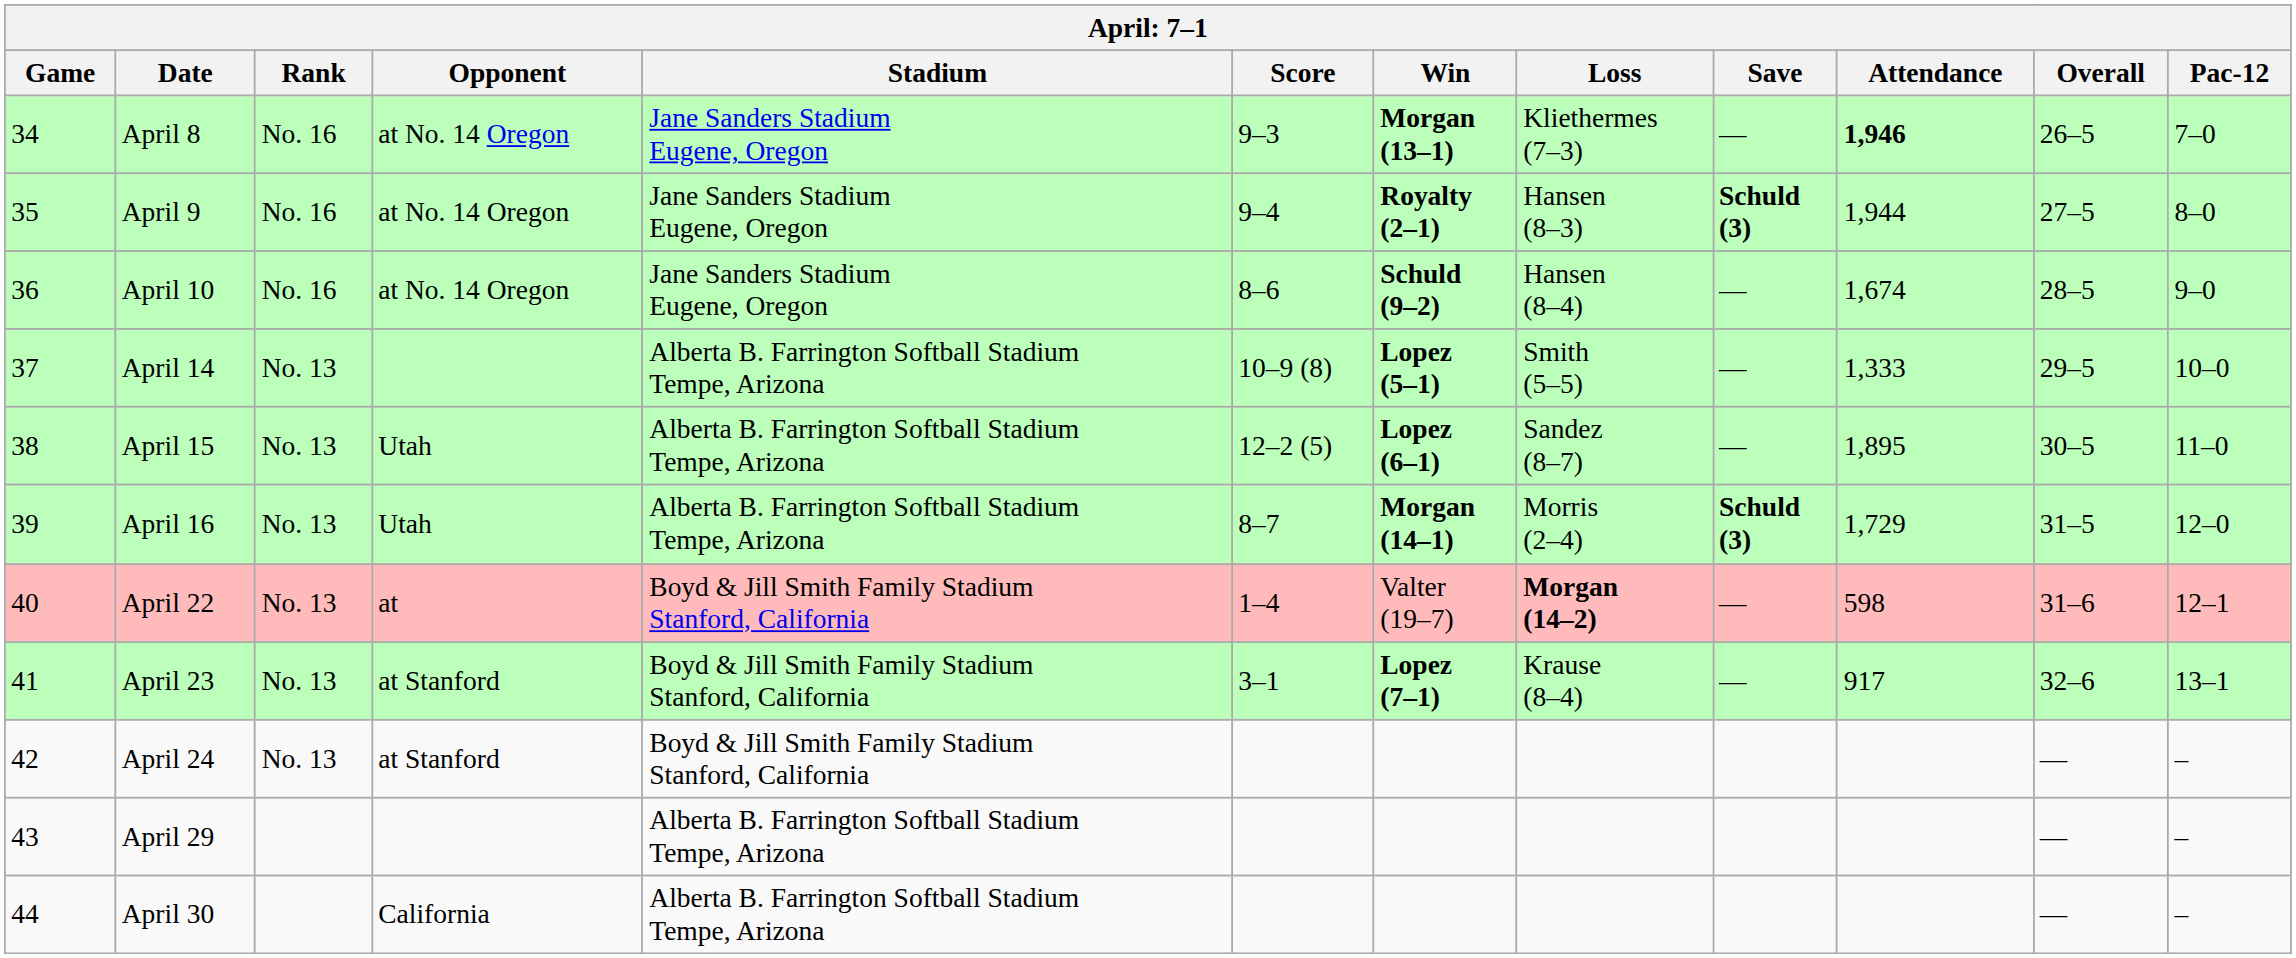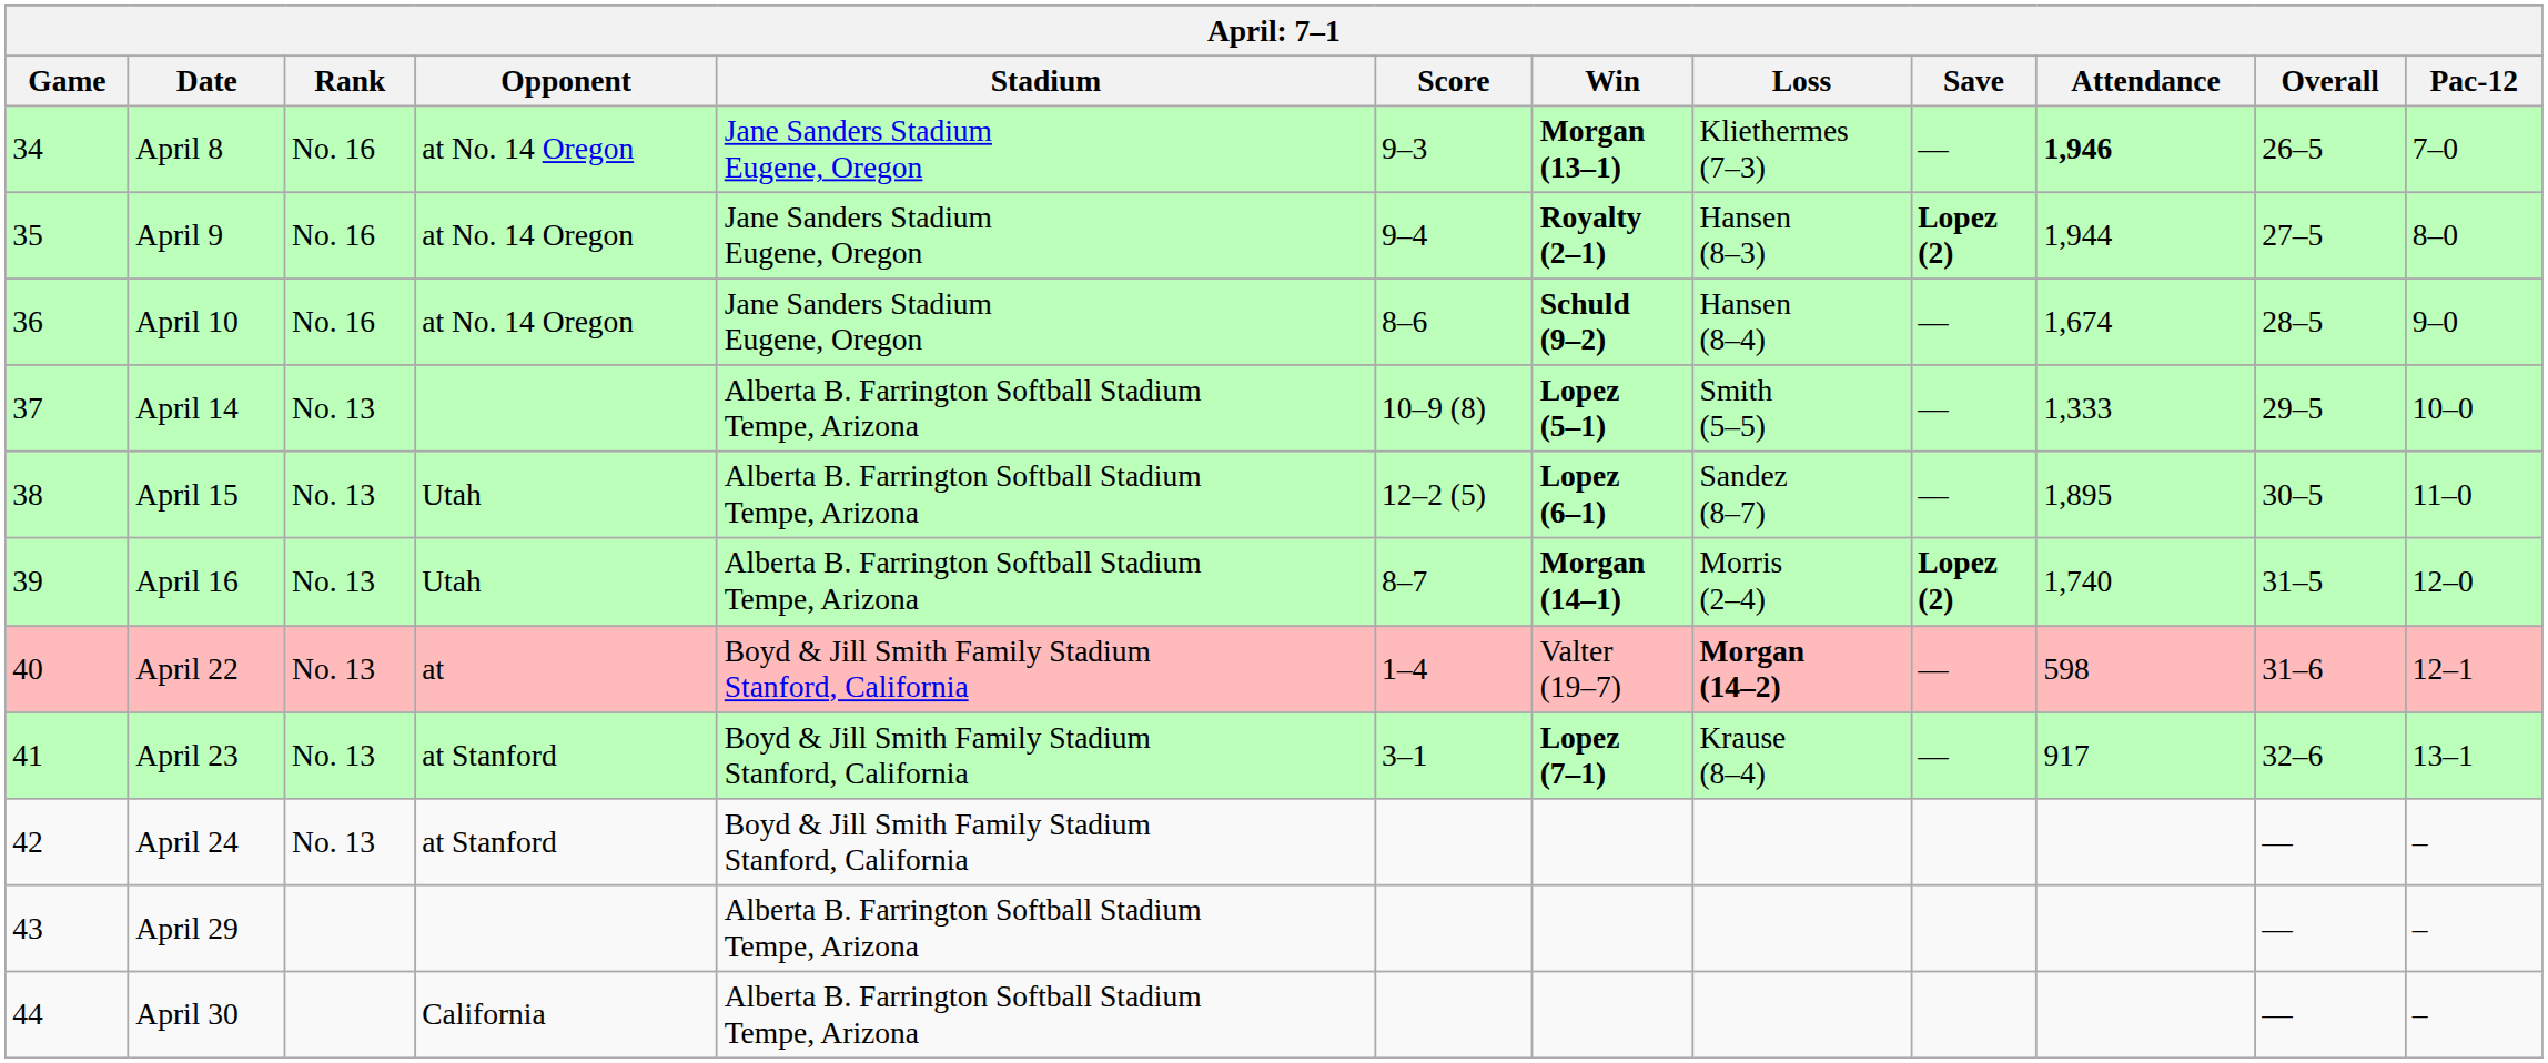April 9 | Save: Schuld (3) -> Lopez (2)
April 16 | Save: Schuld (3) -> Lopez (2)
April 16 | Attendance: 1,729 -> 1,740
